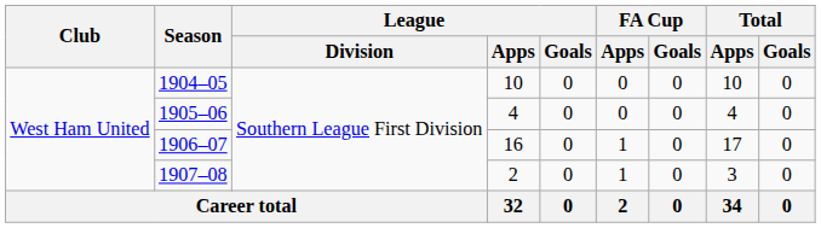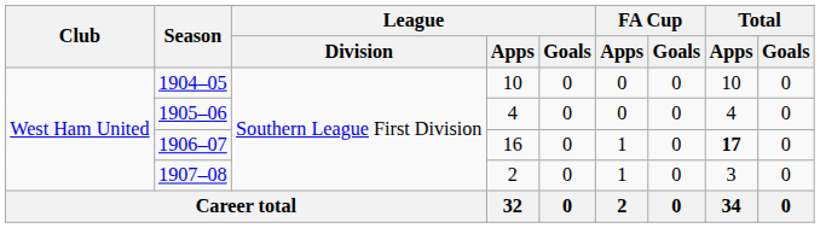1906–07 | Total / Apps: normal -> bold
